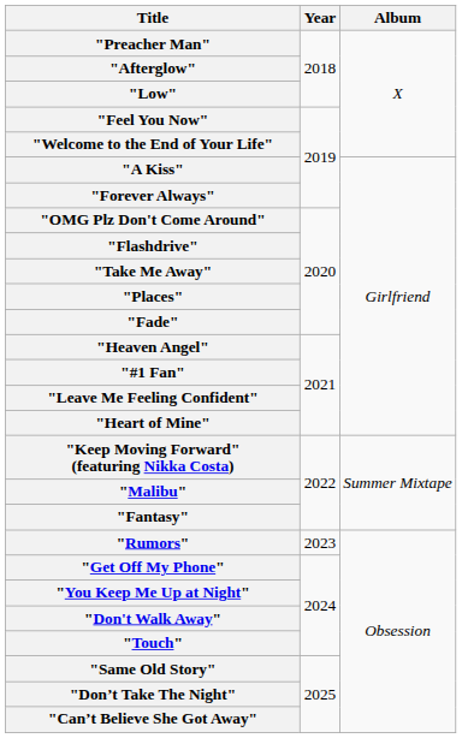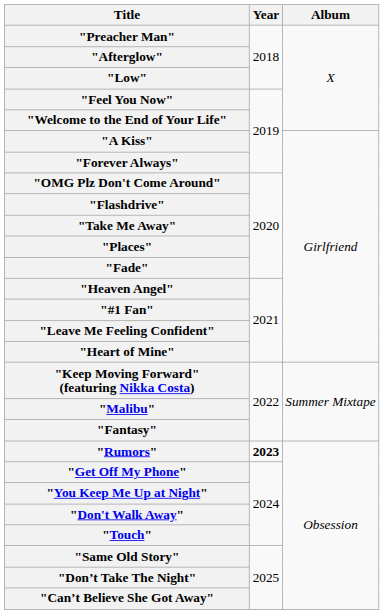"Rumors" | Year: normal -> bold
